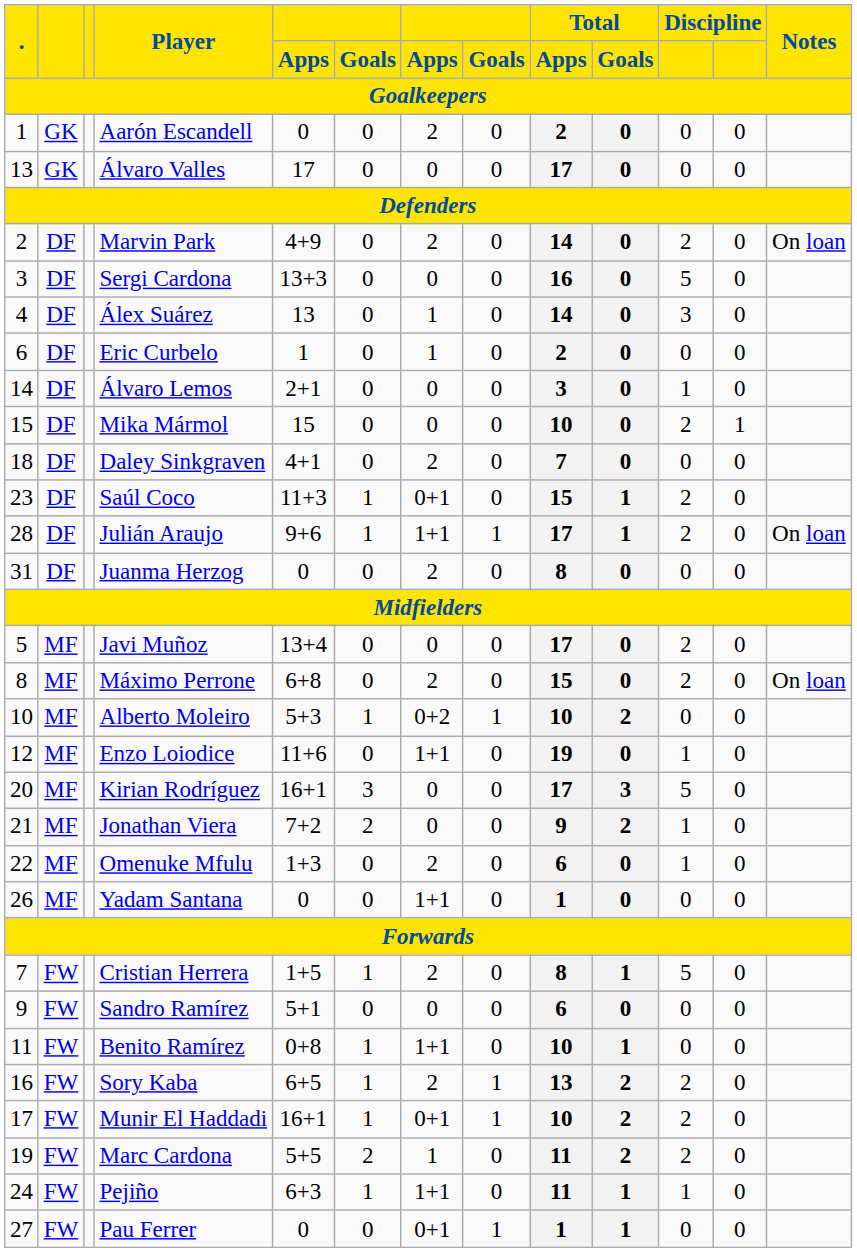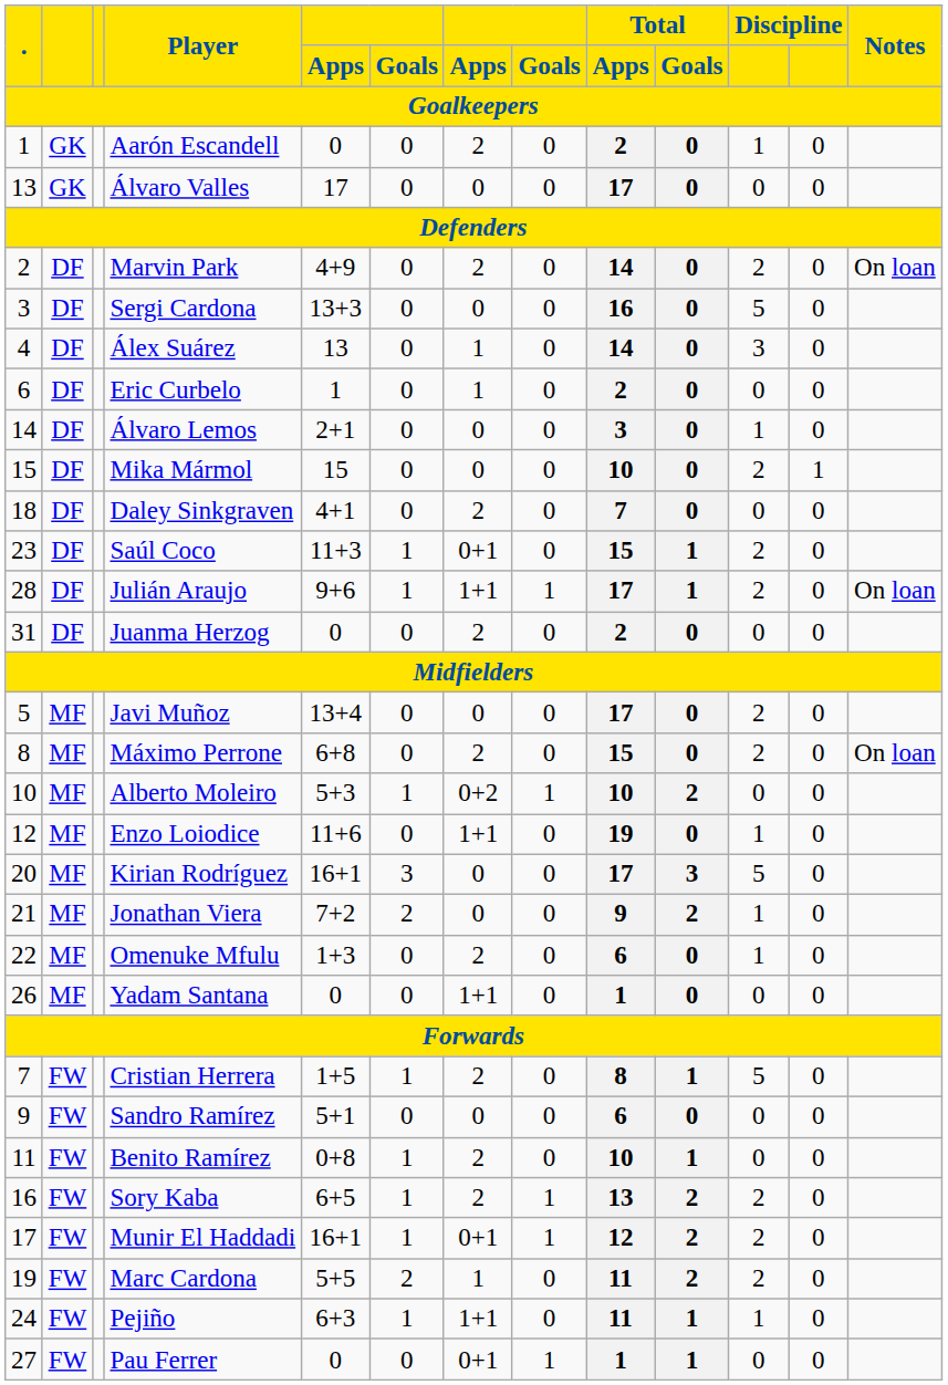Aarón Escandell | column 11: 0 -> 1
Juanma Herzog | Total / Apps: 8 -> 2
Benito Ramírez | column 7: 1+1 -> 2
Munir El Haddadi | Total / Apps: 10 -> 12
